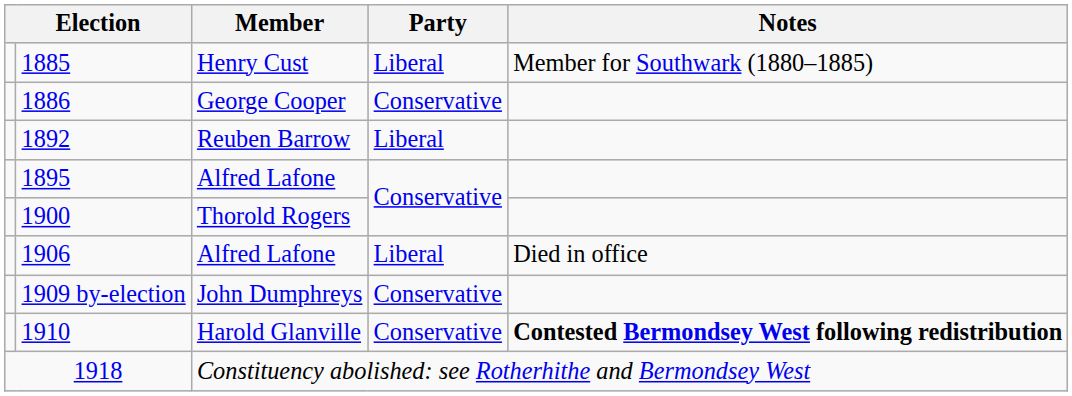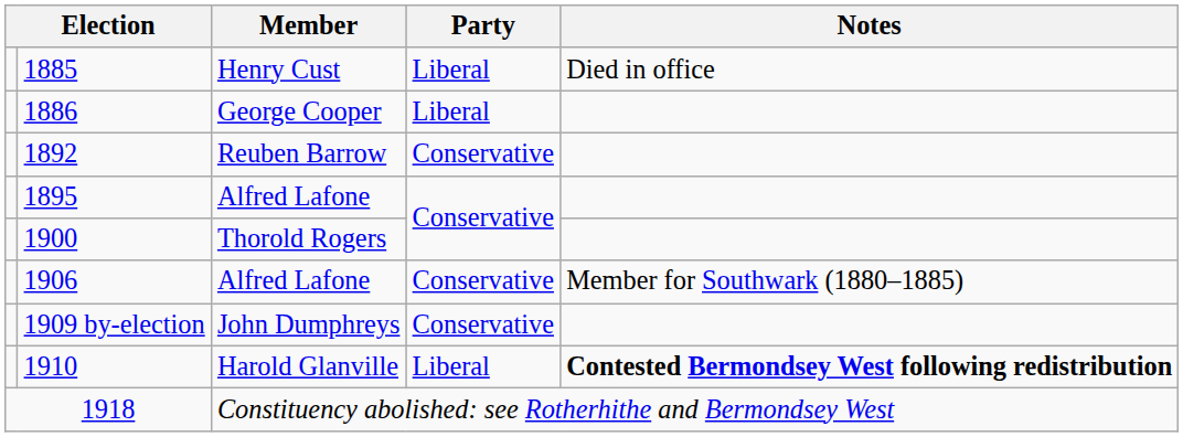1885 | Notes: Member for Southwark (1880–1885) -> Died in office
1886 | Party: Conservative -> Liberal
1892 | Party: Liberal -> Conservative
1906 | Party: Liberal -> Conservative
1906 | Notes: Died in office -> Member for Southwark (1880–1885)
1910 | Party: Conservative -> Liberal
